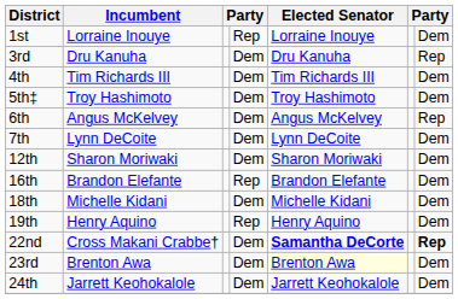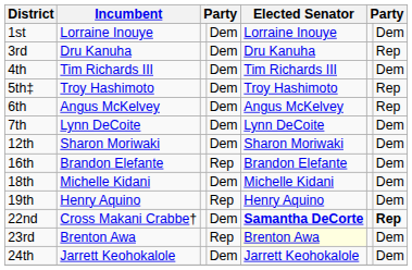1st | column 4: Rep -> Dem
5th‡ | column 7: Dem -> Rep
23rd | column 4: Dem -> Rep
